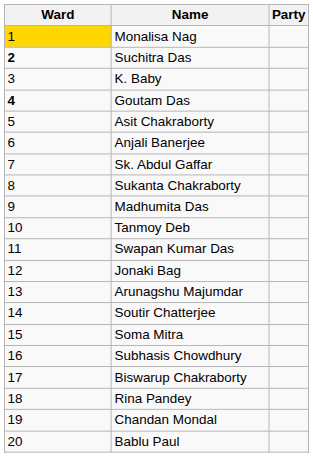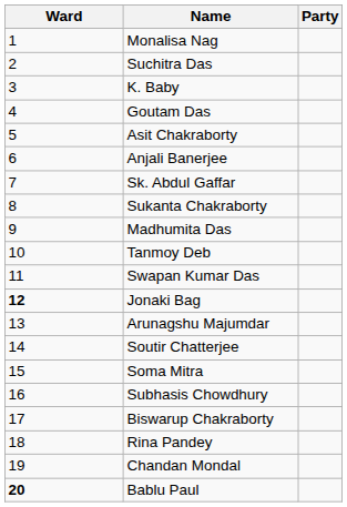Monalisa Nag | Ward: gold background -> no background
Suchitra Das | Ward: bold -> normal
Goutam Das | Ward: bold -> normal
Jonaki Bag | Ward: normal -> bold
Bablu Paul | Ward: normal -> bold
